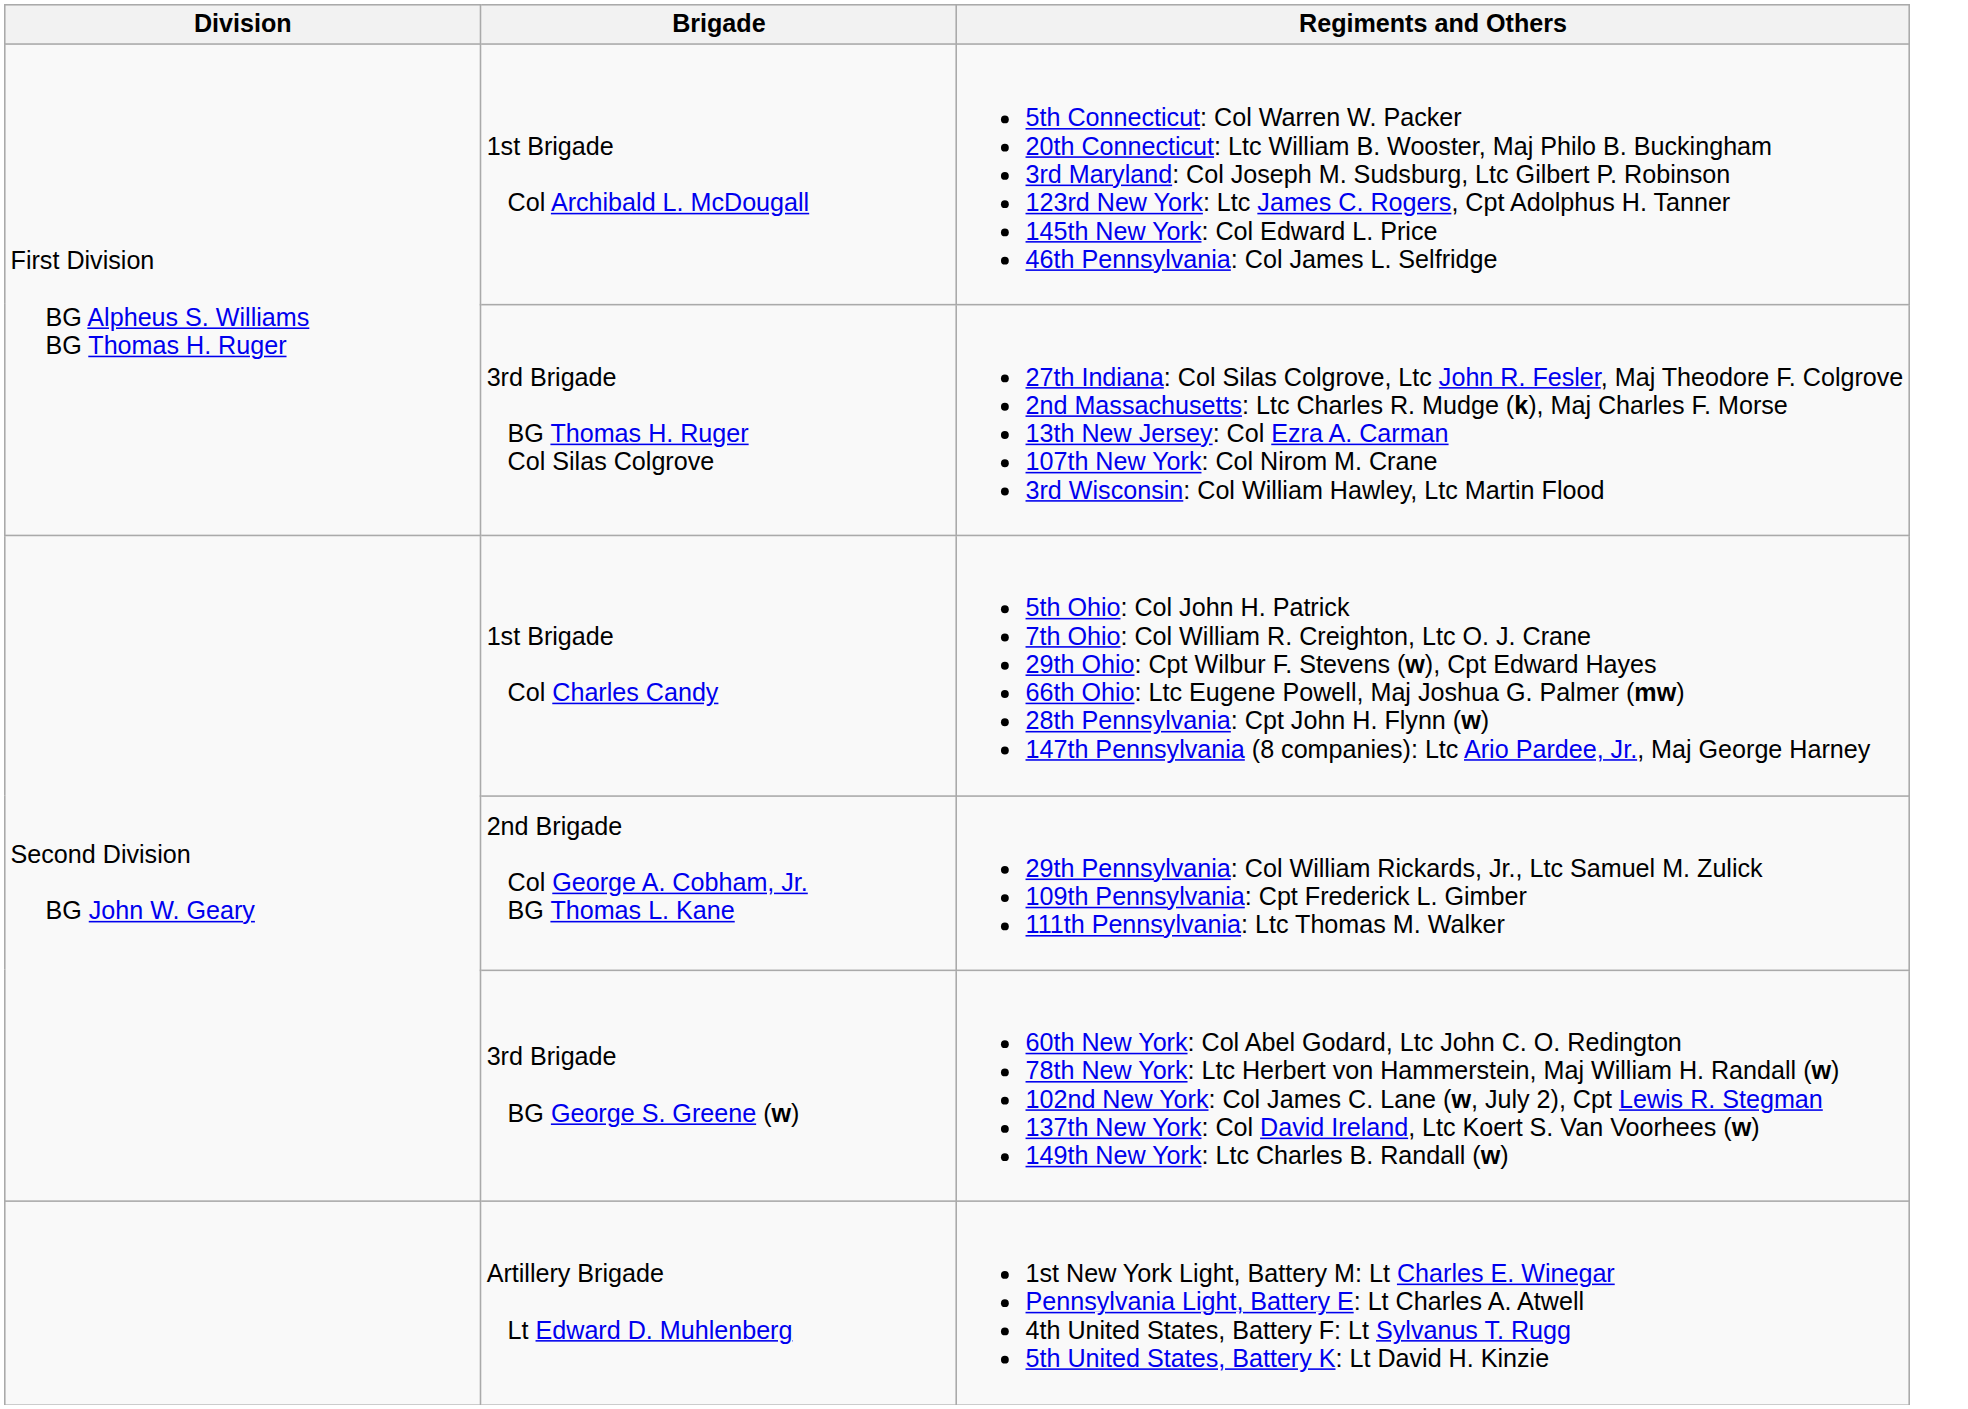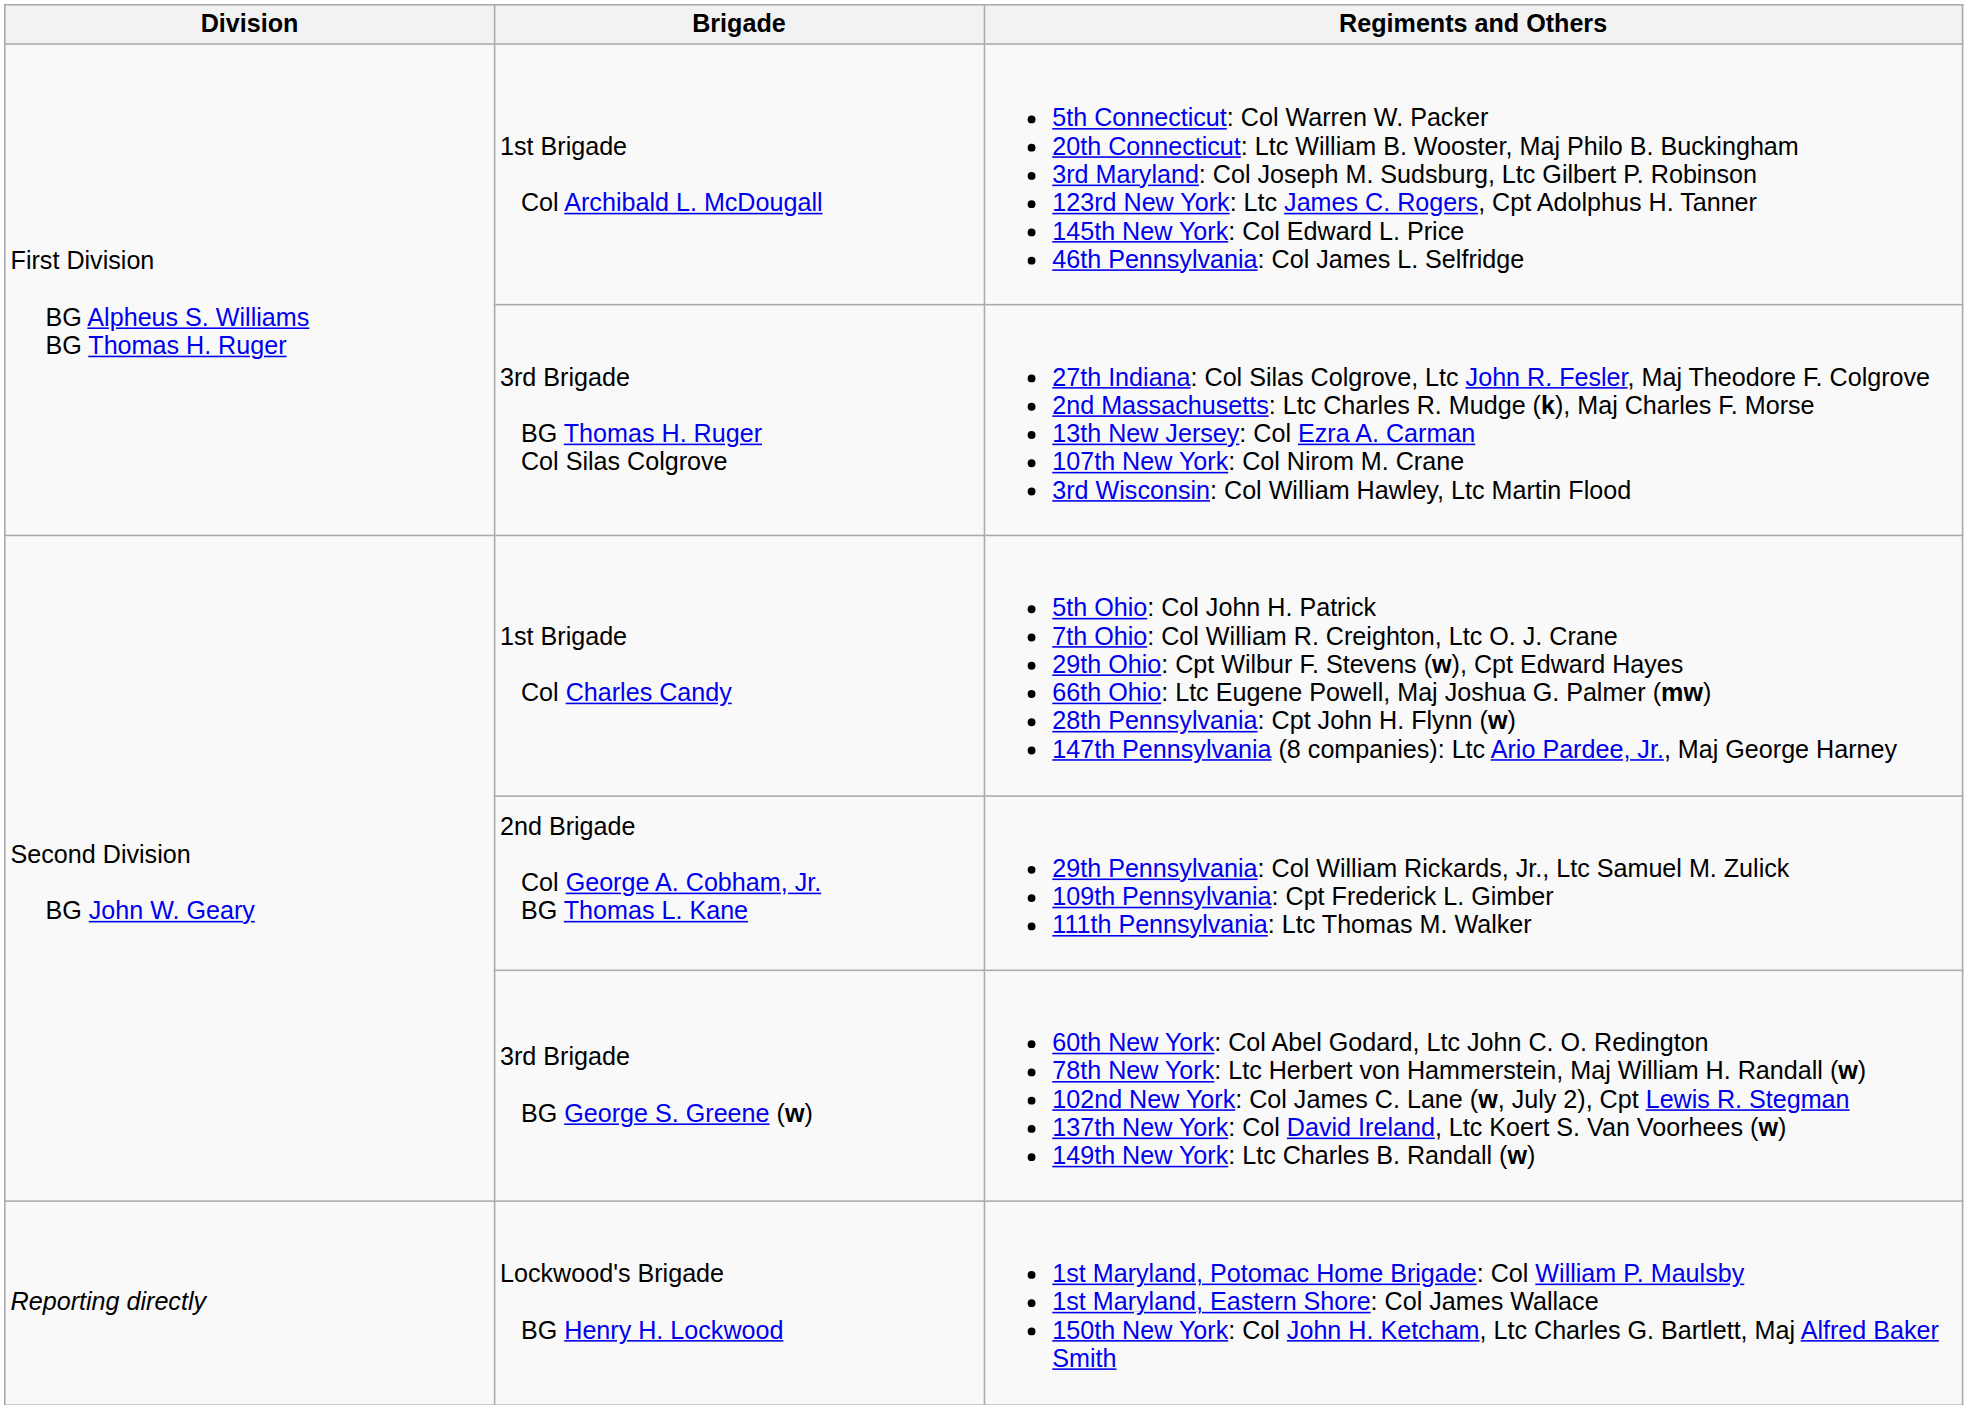+ row: Reporting directly | Lockwood's Brigade BG Henry H. Lockwood | 1st Maryland, Potomac Home Brigade: Col William P. Maulsby 1st Maryland, Eastern Shore: Col James Wallace 150th New York: Col John H. Ketcham, Ltc Charles G. Bartlett, Maj Alfred Baker Smith
- row: Artillery Brigade Lt Edward D. Muhlenberg | 1st New York Light, Battery M: Lt Charles E. Winegar Pennsylvania Light, Battery E: Lt Charles A. Atwell 4th United States, Battery F: Lt Sylvanus T. Rugg 5th United States, Battery K: Lt David H. Kinzie
